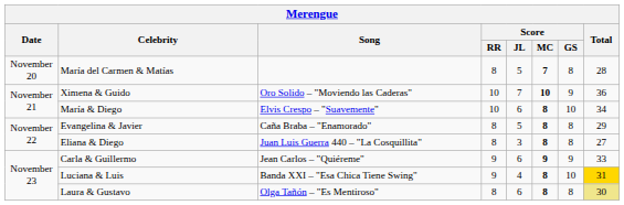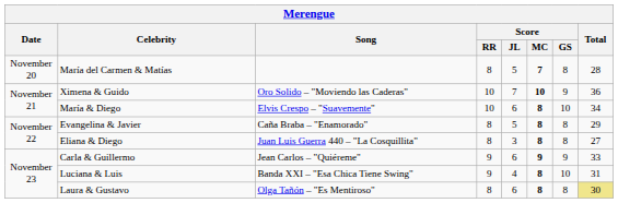Luciana & Luis | Total: gold background -> no background
